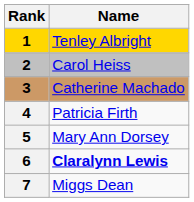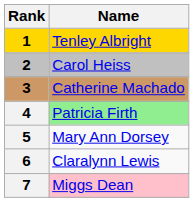Patricia Firth | Name: no background -> lightgreen background
Claralynn Lewis | Name: bold -> normal
Miggs Dean | Name: no background -> pink background
